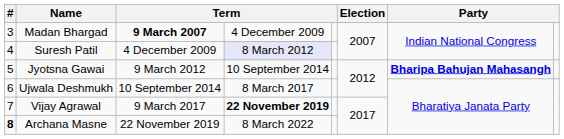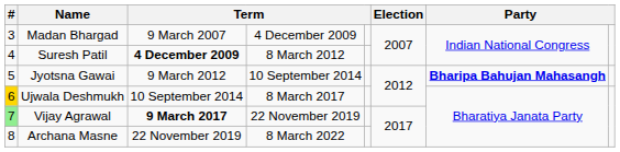Madan Bhargad | column 3: bold -> normal
Suresh Patil | column 3: normal -> bold
Suresh Patil | column 4: lavender background -> no background
Ujwala Deshmukh | #: no background -> gold background
Vijay Agrawal | #: no background -> lightgreen background
Vijay Agrawal | column 3: normal -> bold
Vijay Agrawal | column 4: bold -> normal
Archana Masne | #: bold -> normal
